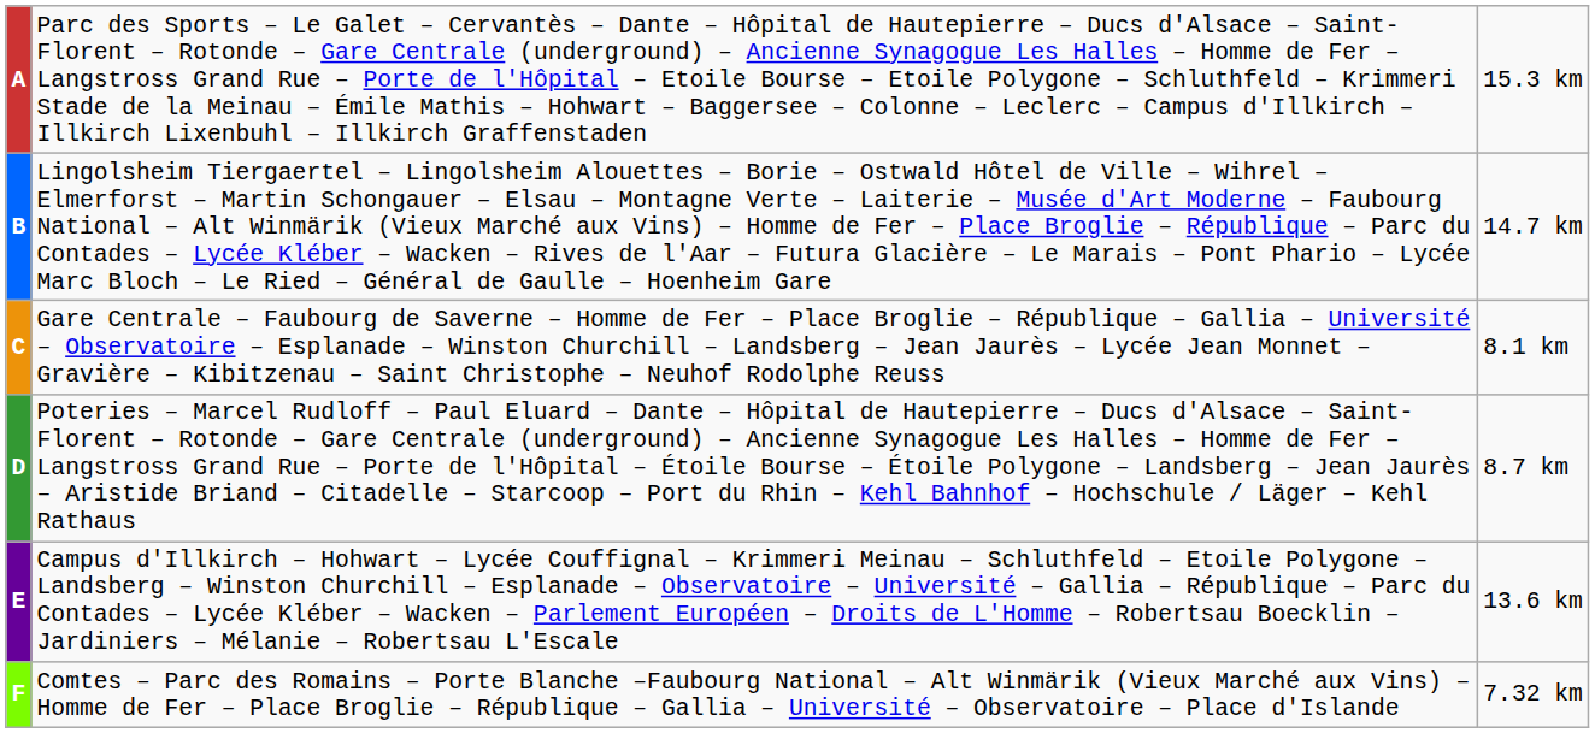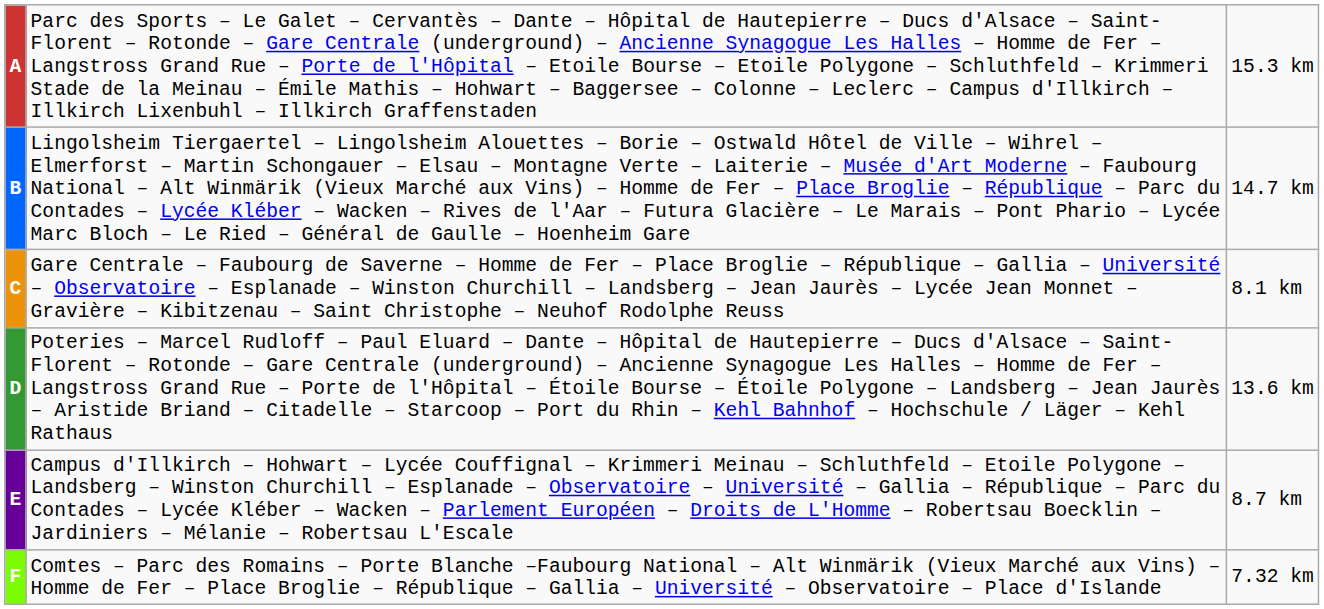row 4 | column 3: 8.7 km -> 13.6 km
row 5 | column 3: 13.6 km -> 8.7 km
